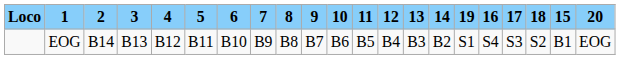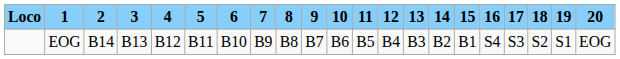columns swapped: 15 <-> 19
